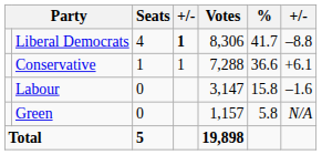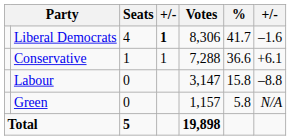Liberal Democrats | column 7: –8.8 -> –1.6
Labour | column 7: –1.6 -> –8.8
